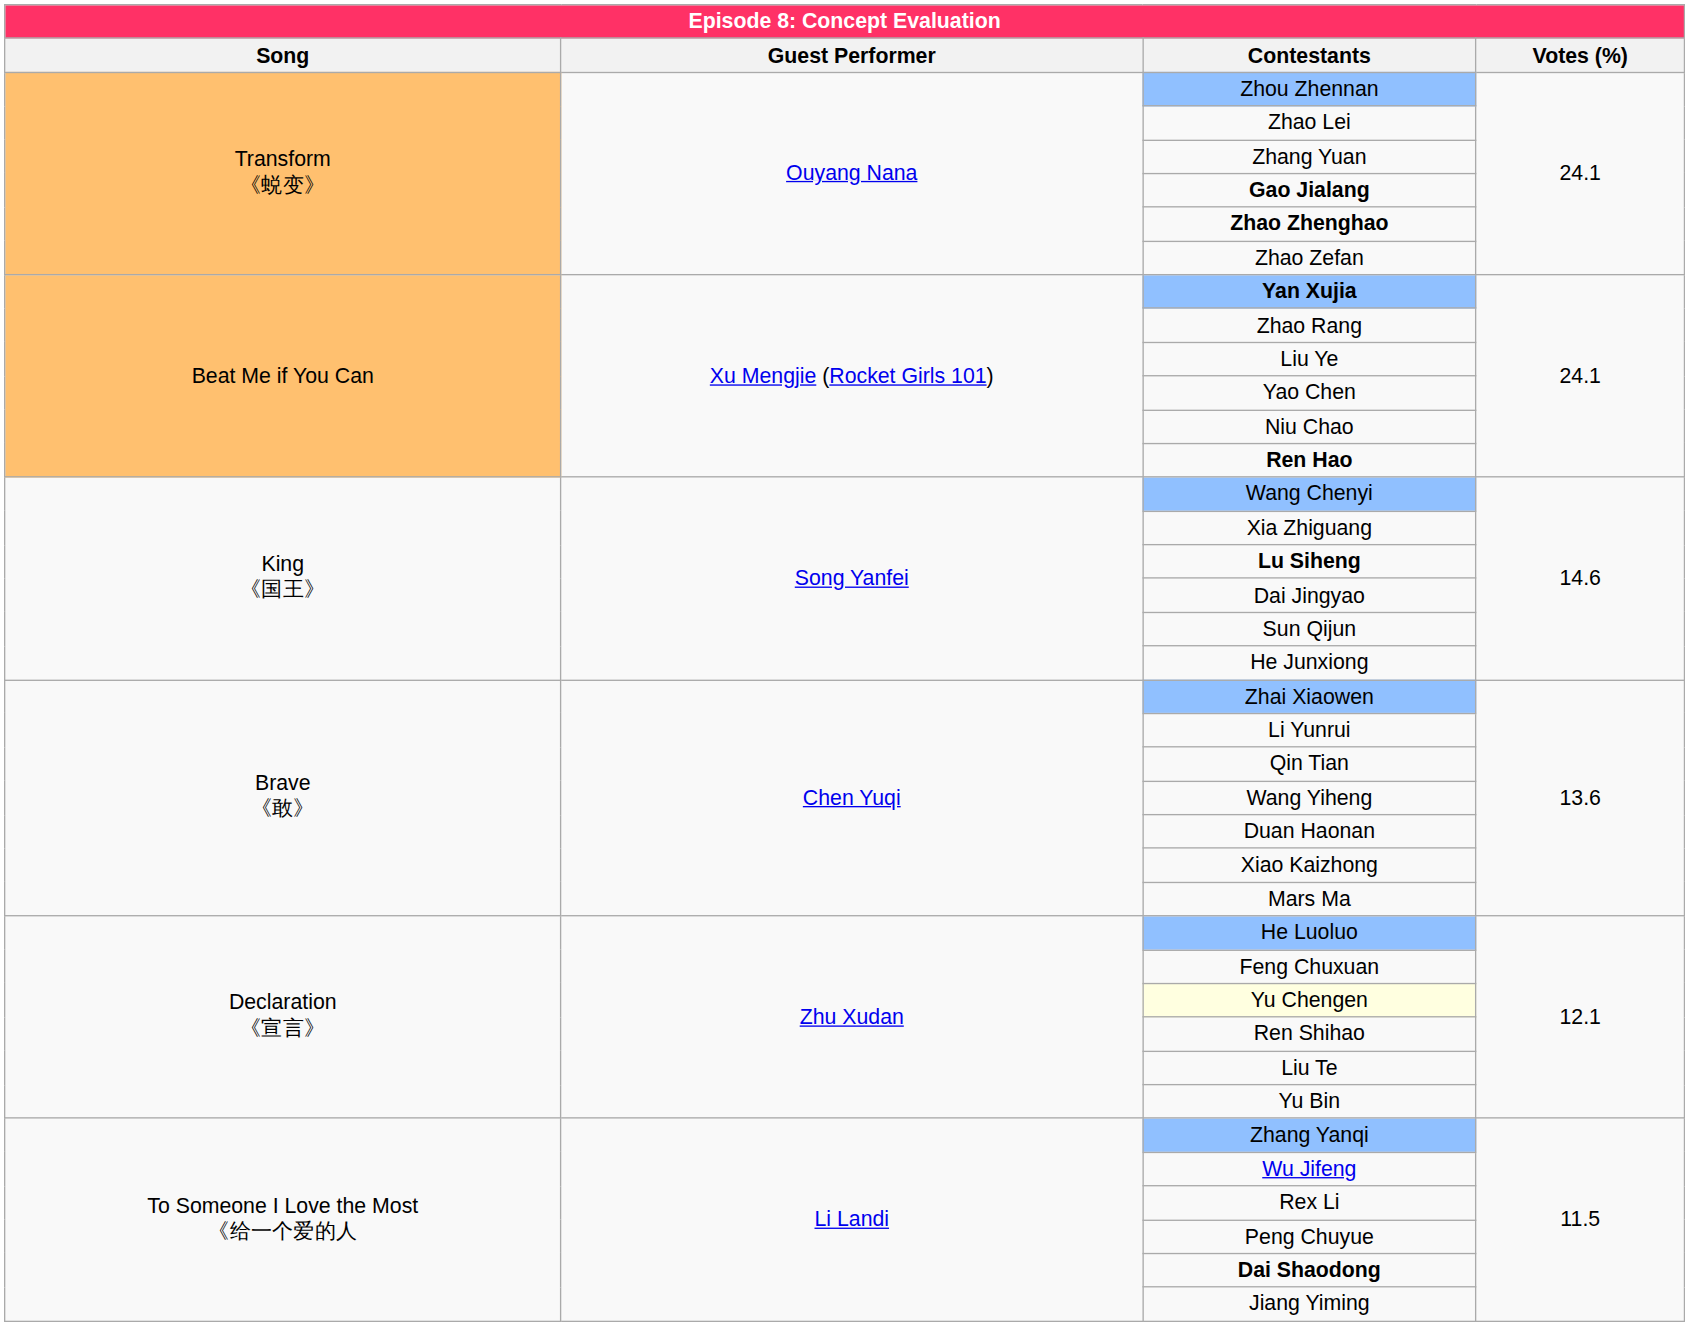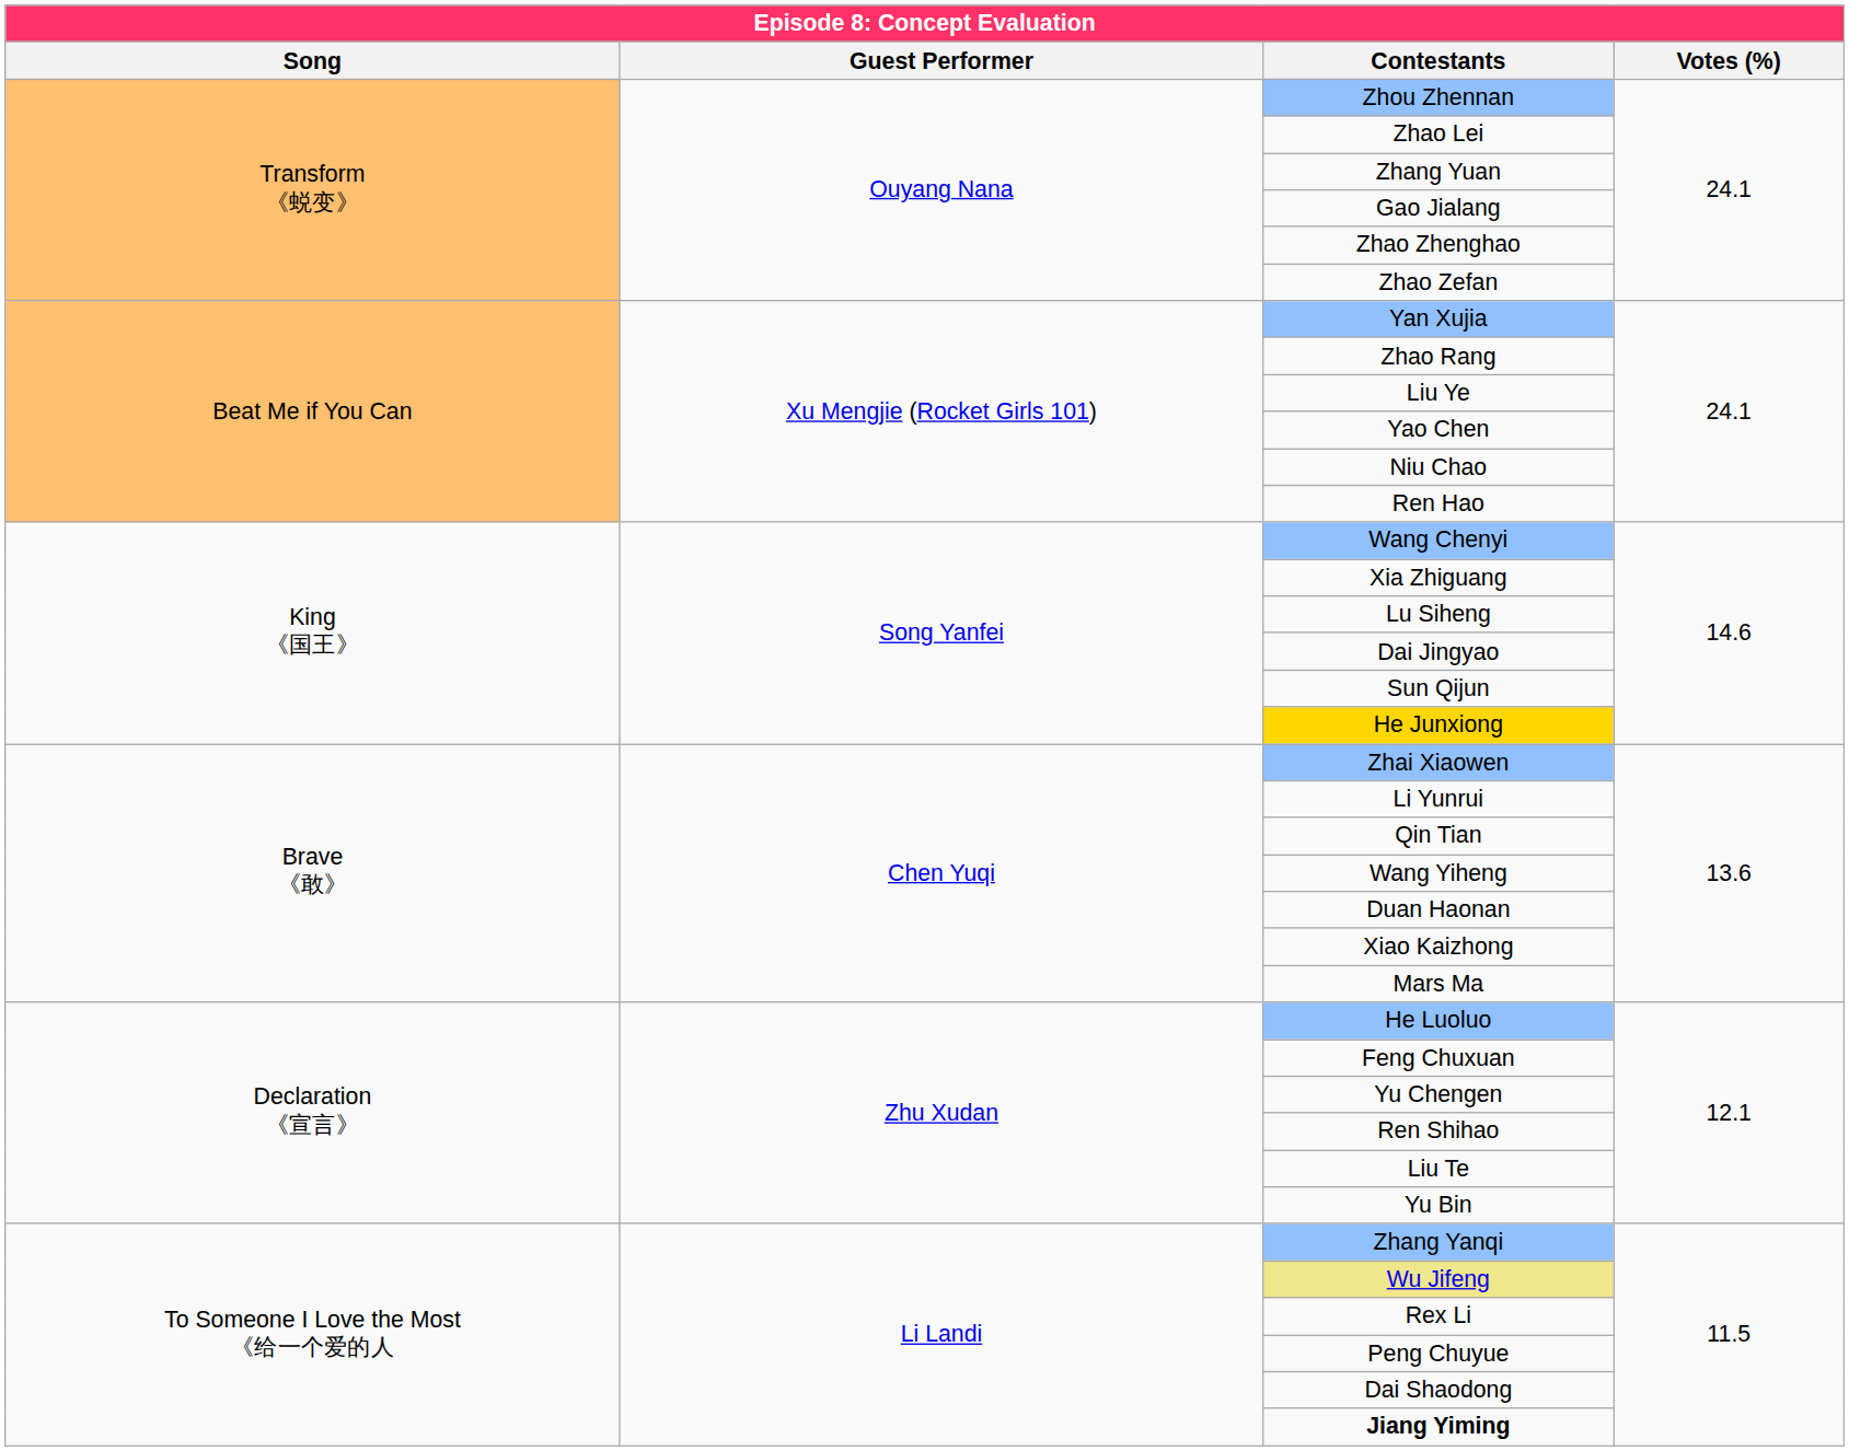Gao Jialang | Contestants: bold -> normal
Zhao Zhenghao | Contestants: bold -> normal
Yan Xujia | Contestants: bold -> normal
Ren Hao | Contestants: bold -> normal
Lu Siheng | Contestants: bold -> normal
He Junxiong | Contestants: no background -> gold background
Yu Chengen | Contestants: lightyellow background -> no background
Wu Jifeng | Contestants: no background -> khaki background
Dai Shaodong | Contestants: bold -> normal
Jiang Yiming | Contestants: normal -> bold
